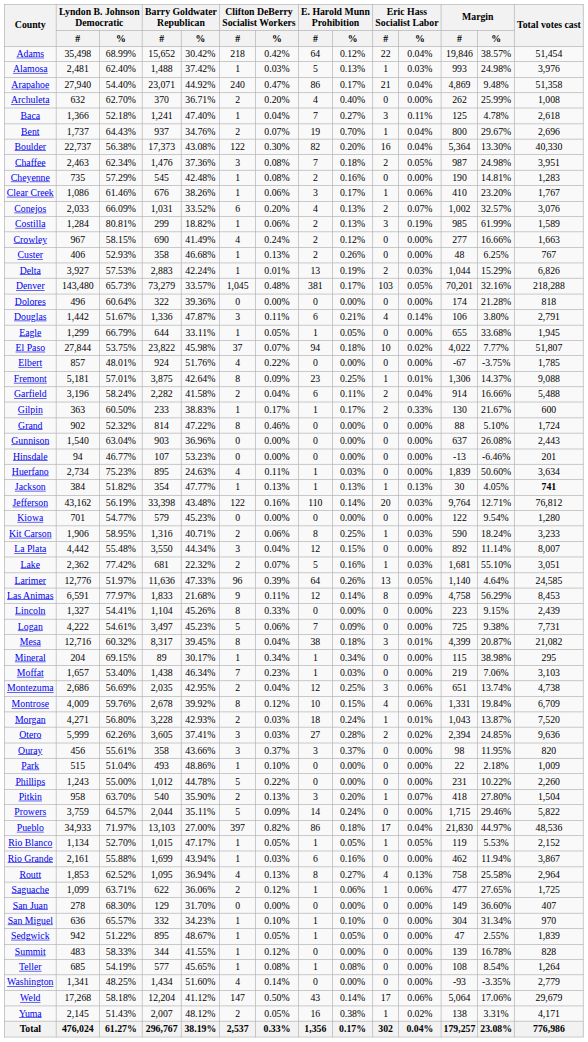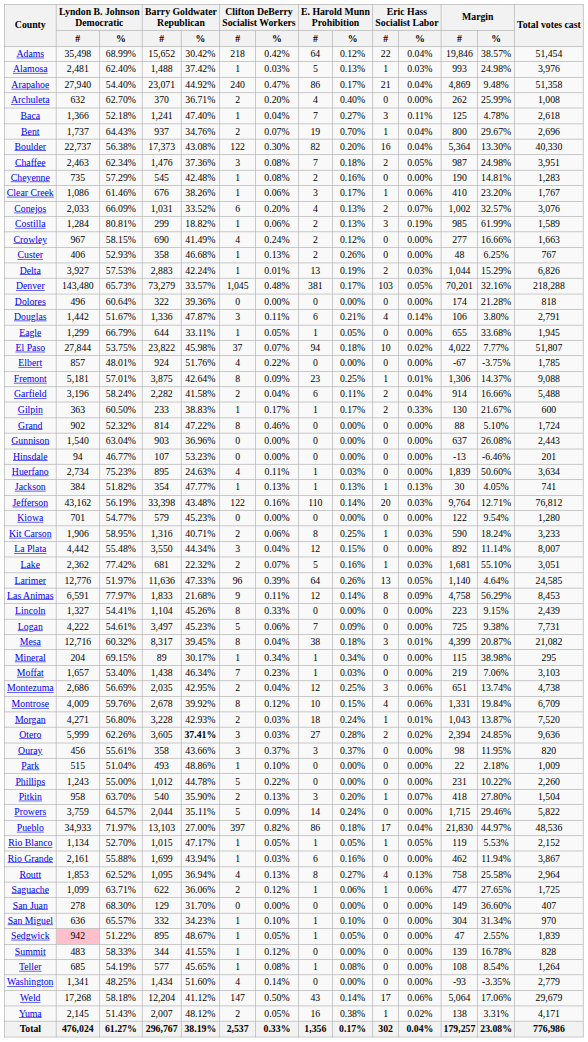Jackson | Total votes cast: bold -> normal
Otero | Barry Goldwater Republican / %: normal -> bold
Sedgwick | Lyndon B. Johnson Democratic / #: no background -> pink background
